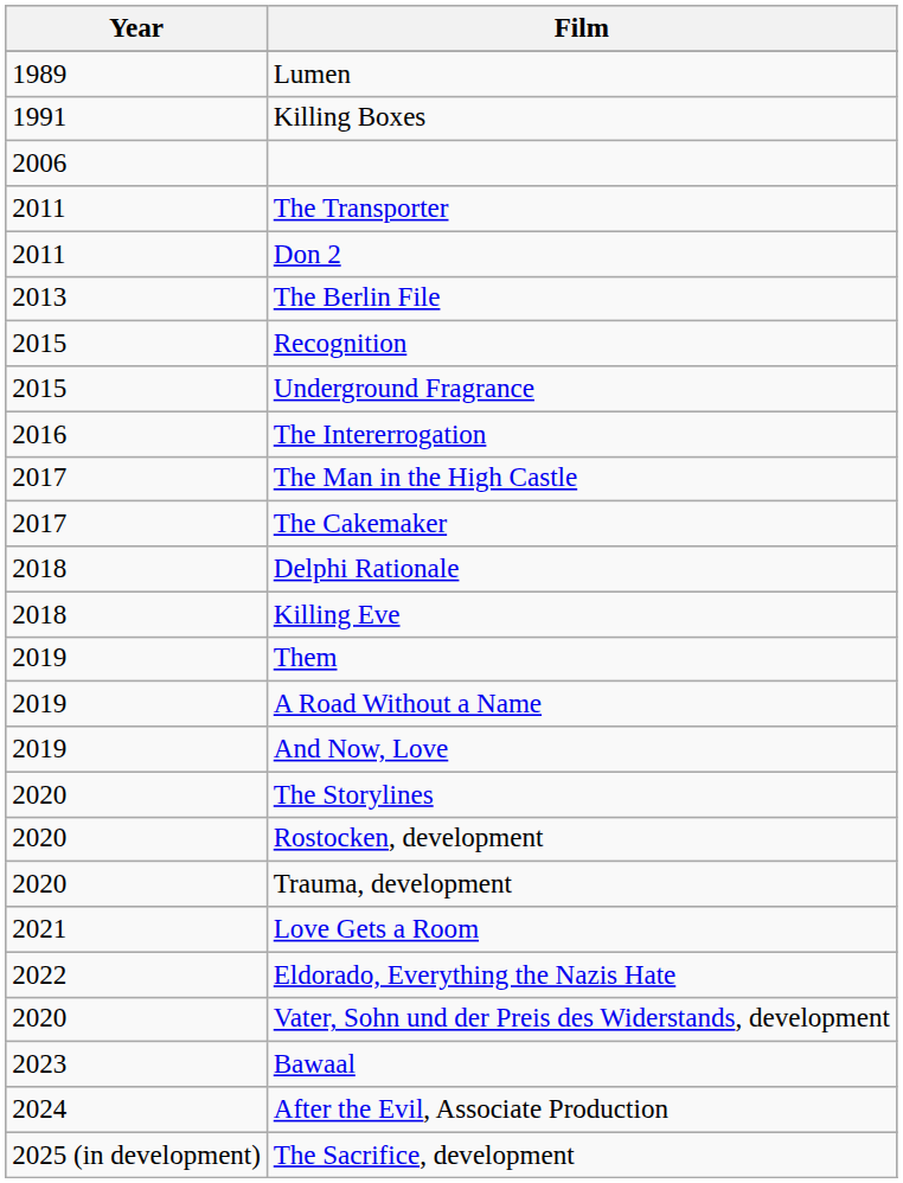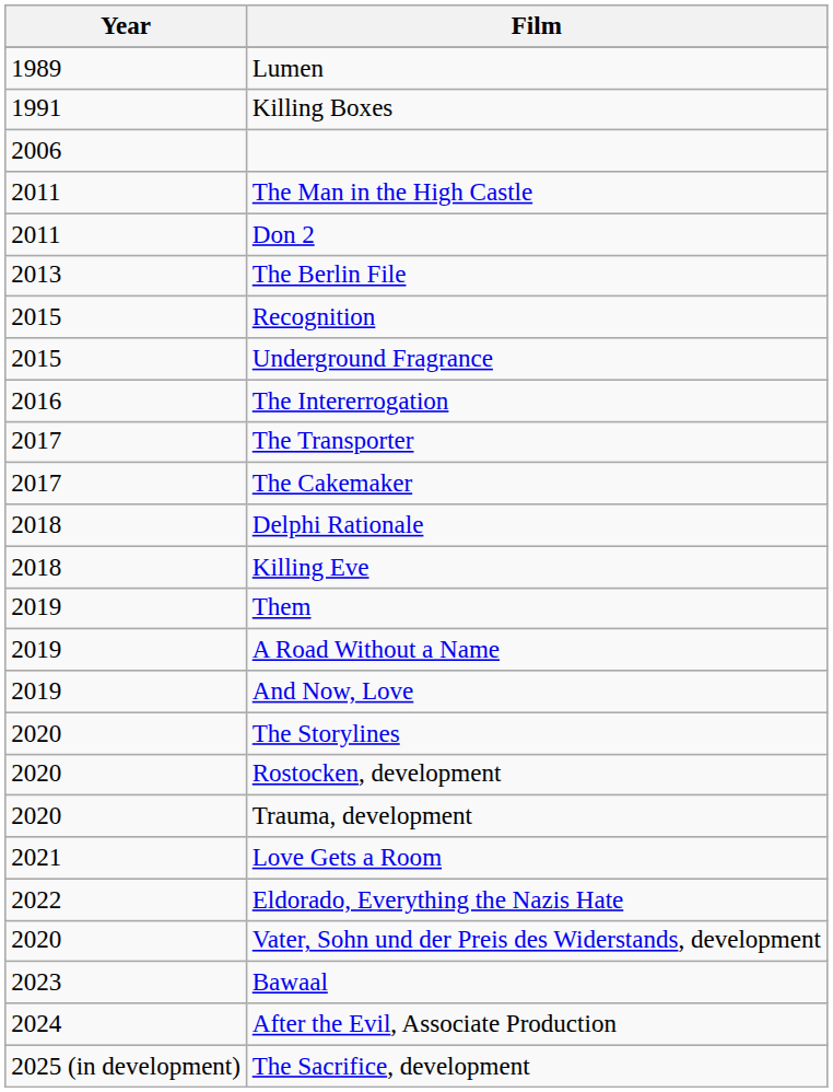row 5 | Film: The Transporter -> The Man in the High Castle
row 11 | Film: The Man in the High Castle -> The Transporter
